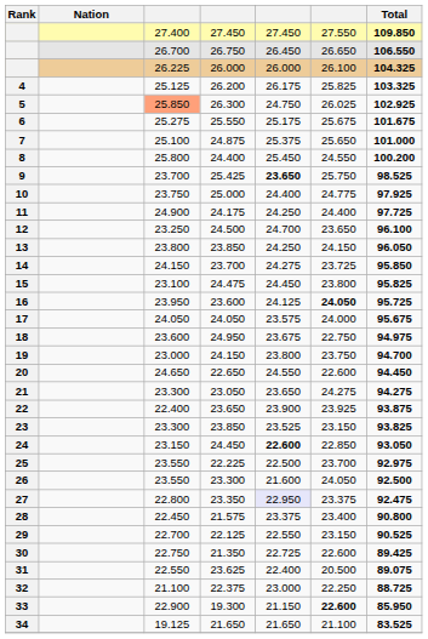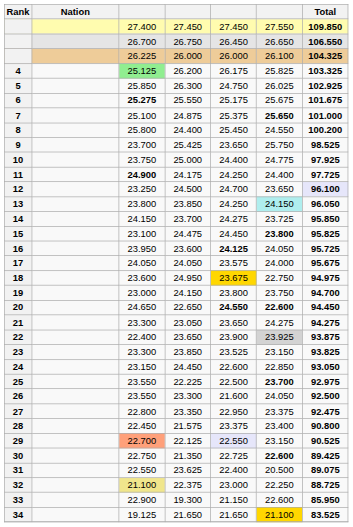4 | column 3: no background -> lightgreen background
5 | column 3: lightsalmon background -> no background
6 | column 3: normal -> bold
7 | column 6: normal -> bold
9 | column 5: bold -> normal
11 | column 3: normal -> bold
12 | Total: no background -> lavender background
13 | column 6: no background -> paleturquoise background
15 | column 6: normal -> bold
16 | column 5: normal -> bold
16 | column 6: bold -> normal
18 | column 5: no background -> gold background
20 | column 5: normal -> bold
20 | column 6: normal -> bold
22 | column 6: no background -> lightgrey background
24 | column 5: bold -> normal
25 | column 6: normal -> bold
27 | column 5: lavender background -> no background
29 | column 3: no background -> lightsalmon background
29 | column 5: no background -> lavender background
30 | column 6: normal -> bold
32 | column 3: no background -> khaki background
33 | column 6: bold -> normal
34 | column 6: no background -> gold background
